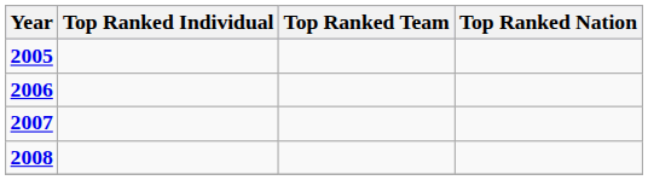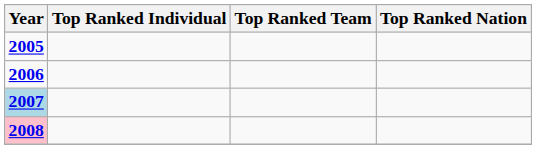2007 | Year: no background -> lightblue background
2008 | Year: no background -> pink background
